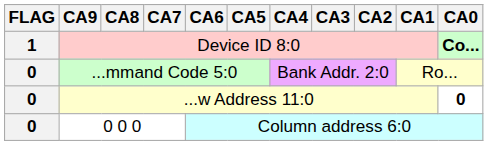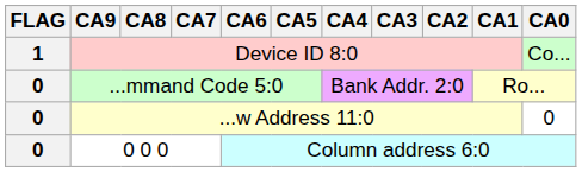Device ID 8:0 | CA0: bold -> normal
...w Address 11:0 | CA0: bold -> normal
